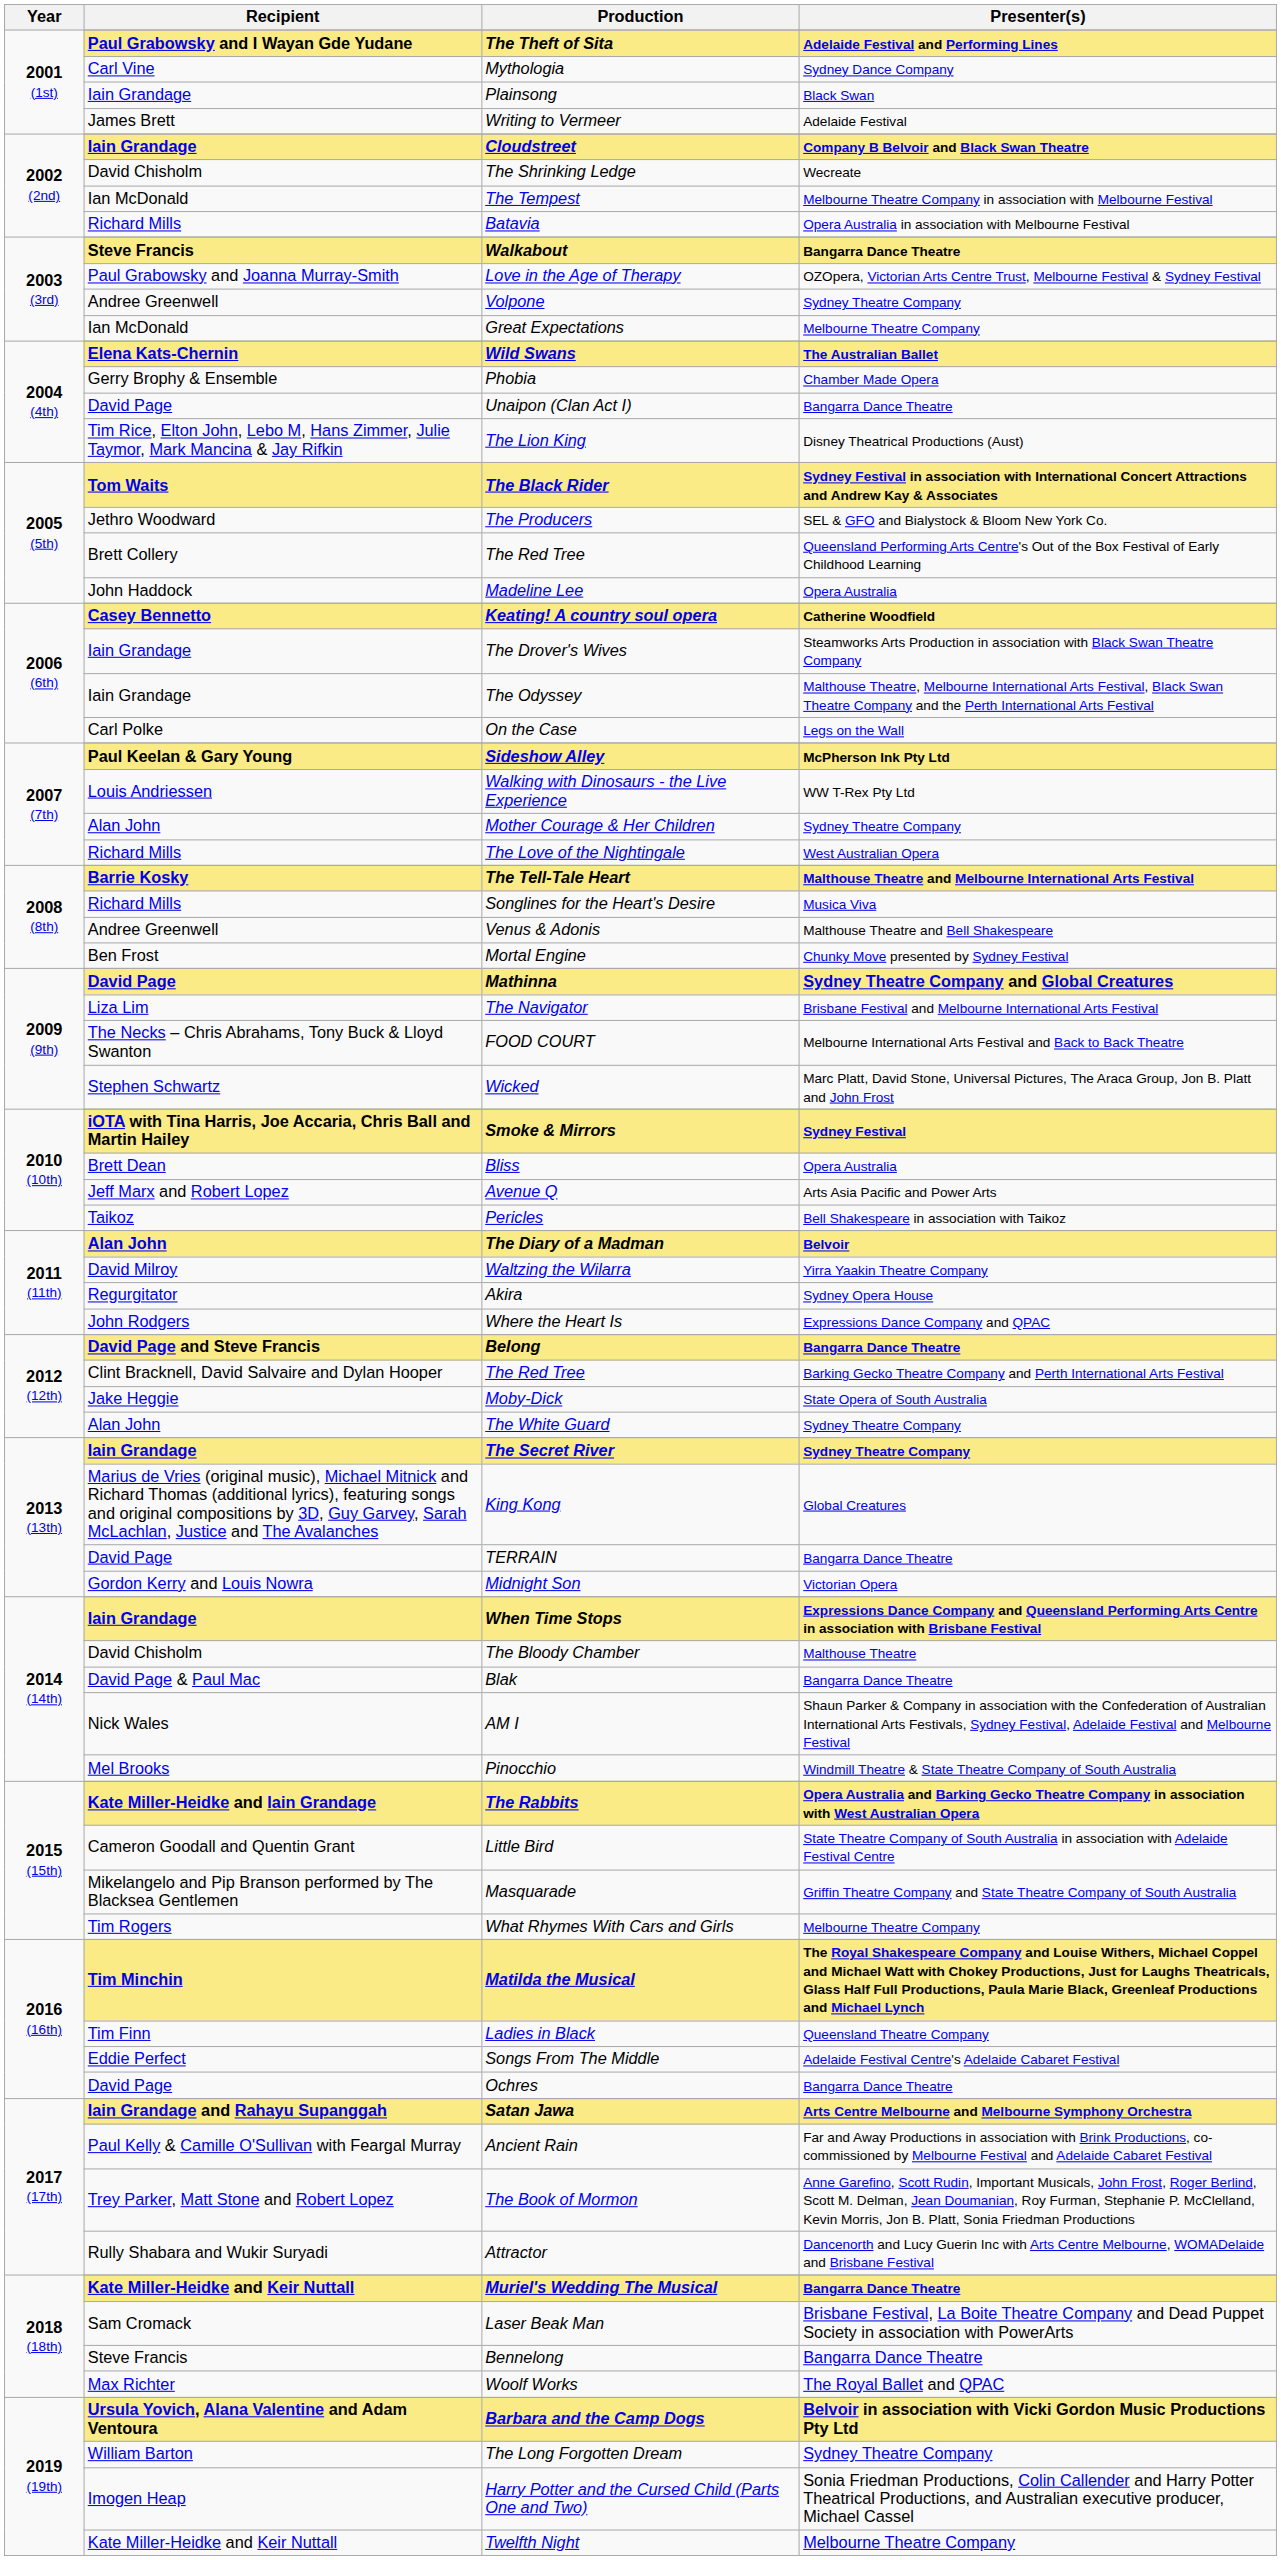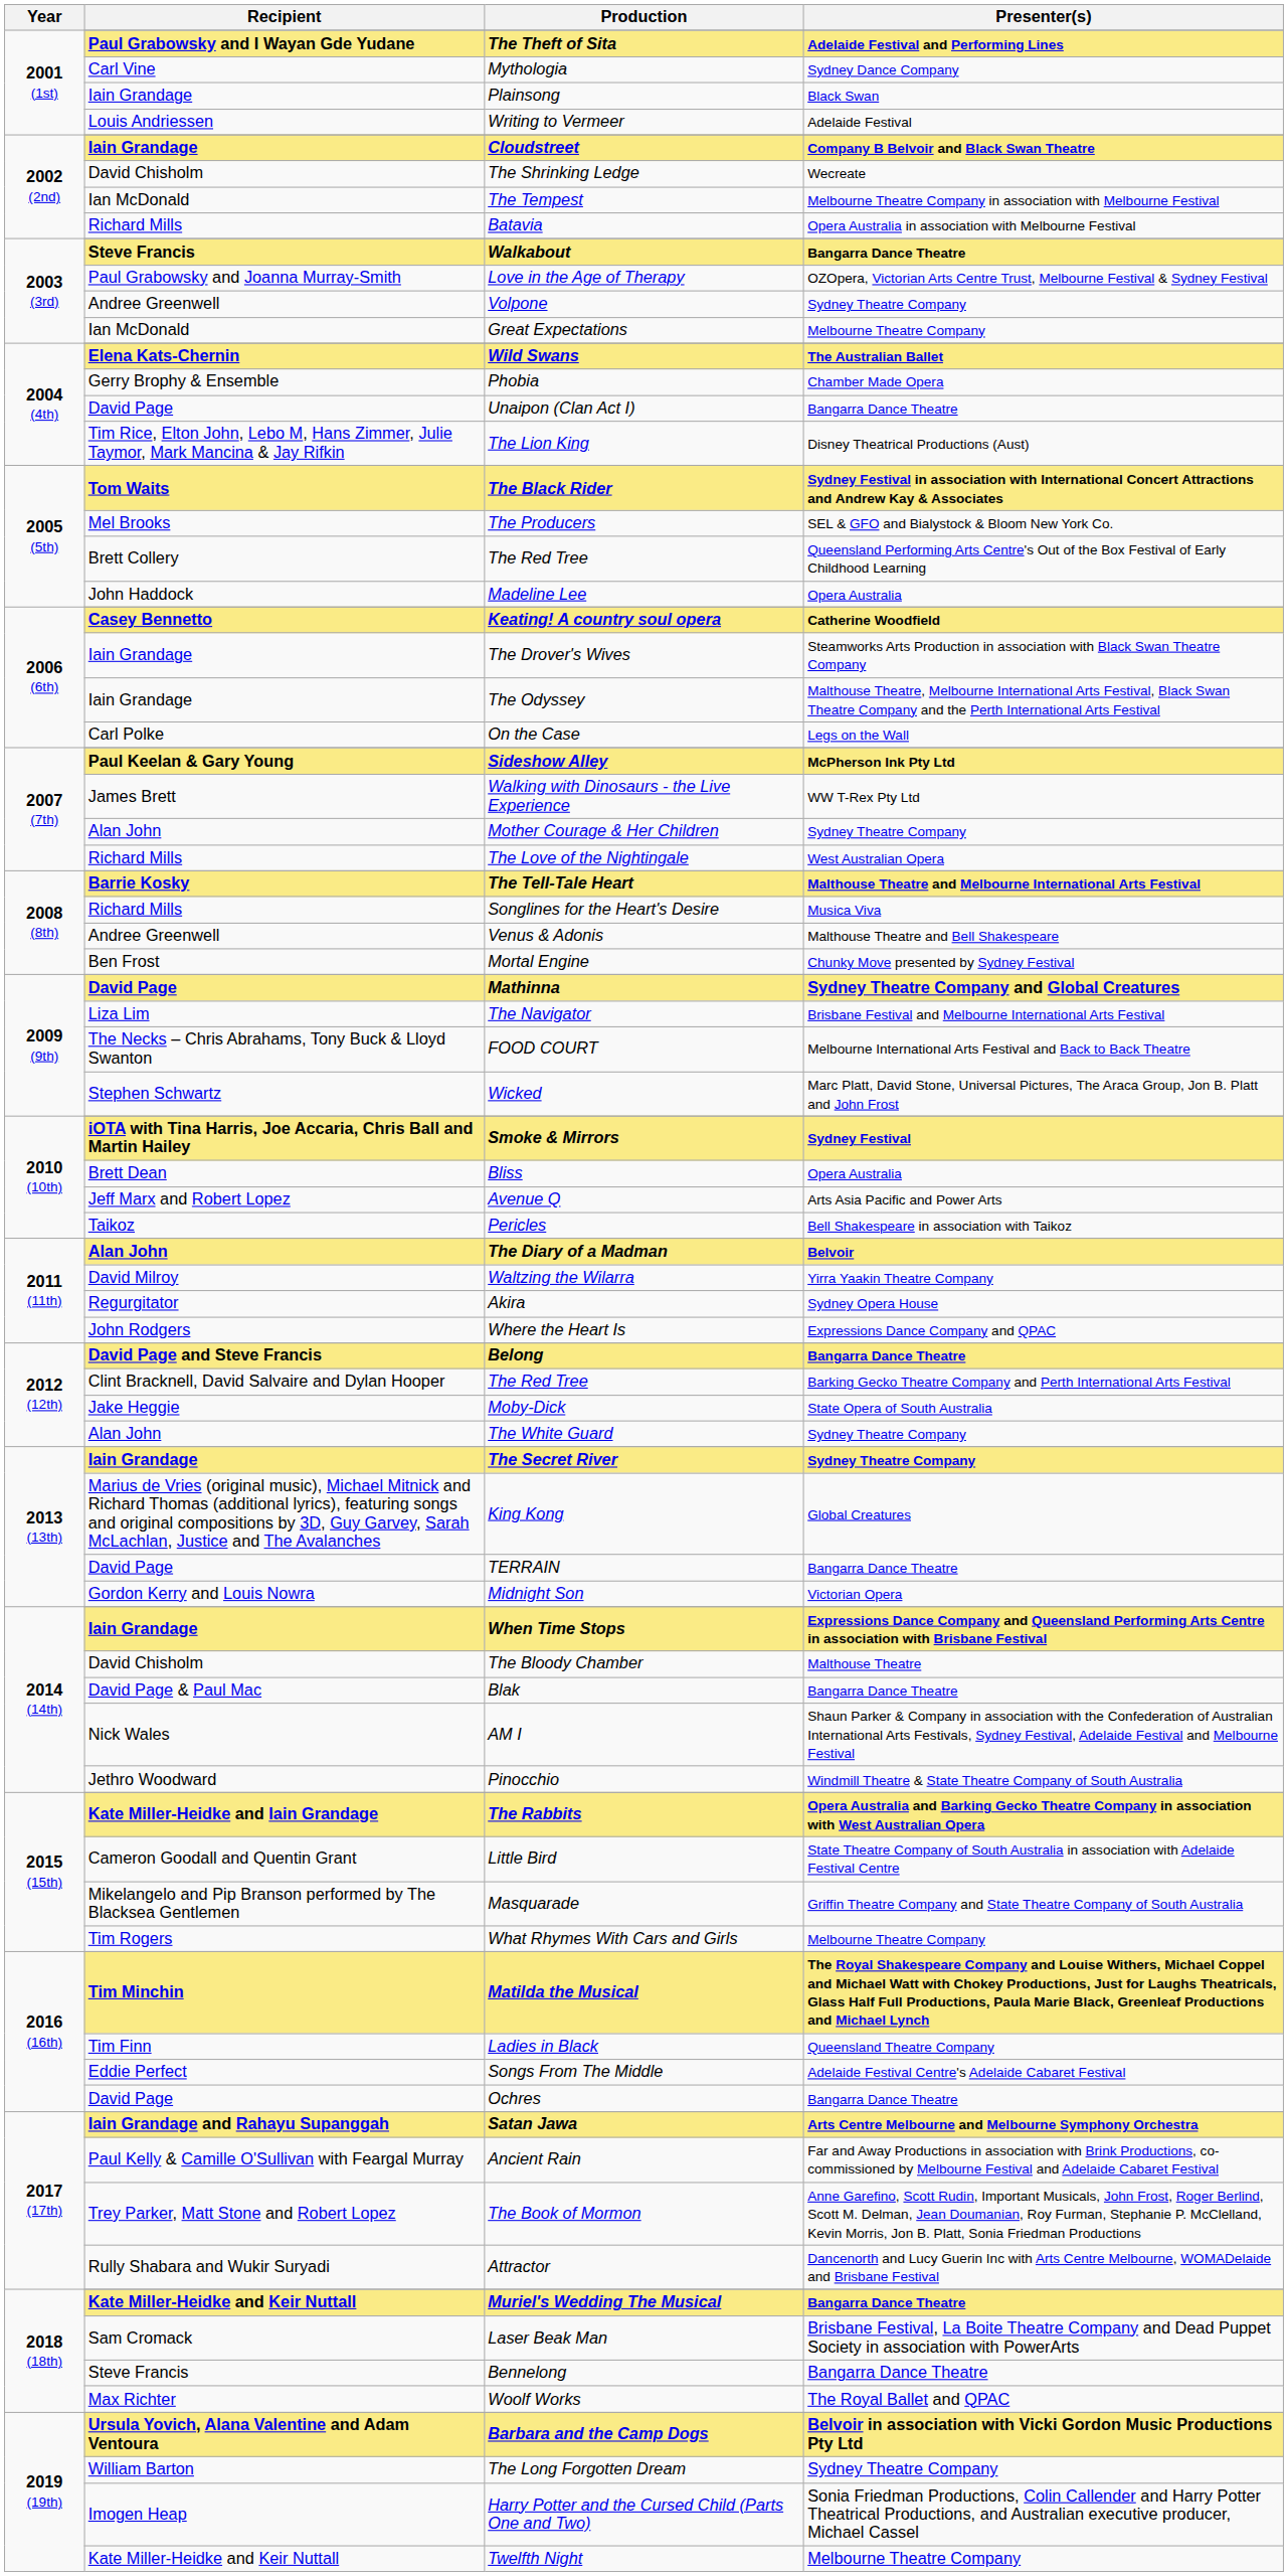Writing to Vermeer | Recipient: James Brett -> Louis Andriessen
The Producers | Recipient: Jethro Woodward -> Mel Brooks
Walking with Dinosaurs - the Live Experience | Recipient: Louis Andriessen -> James Brett
Pinocchio | Recipient: Mel Brooks -> Jethro Woodward
